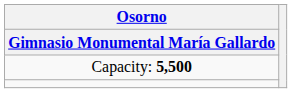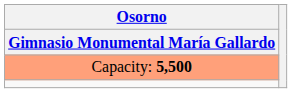Capacity: 5,500 | Osorno / Gimnasio Monumental María Gallardo: no background -> lightsalmon background
